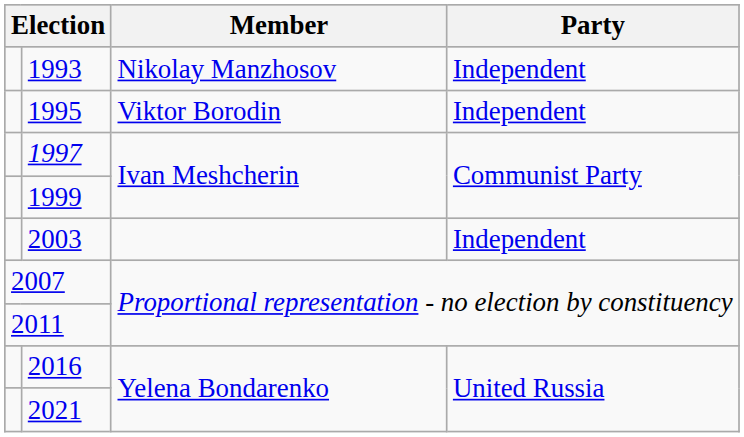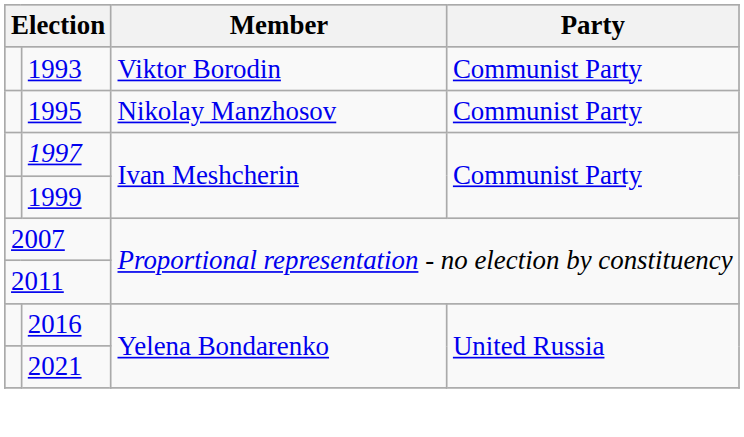1993 | Member: Nikolay Manzhosov -> Viktor Borodin
1993 | Party: Independent -> Communist Party
1995 | Member: Viktor Borodin -> Nikolay Manzhosov
1995 | Party: Independent -> Communist Party
- row: 2003 | Independent
